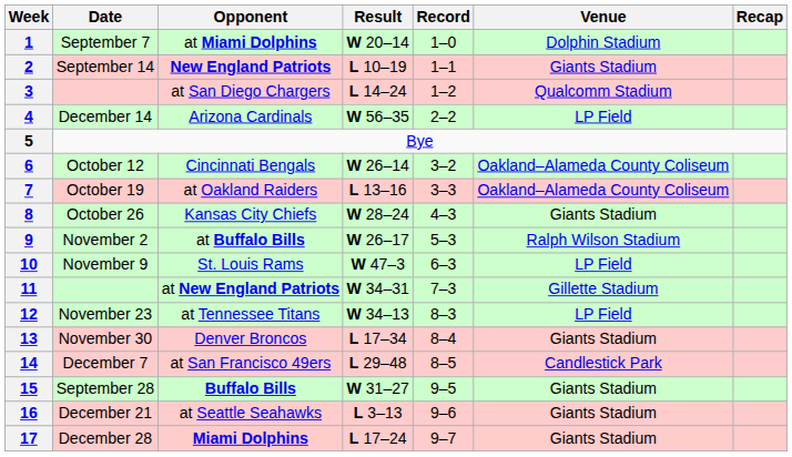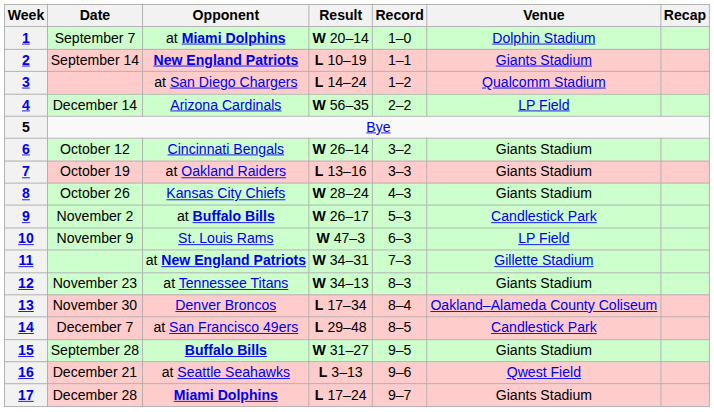6 | Venue: Oakland–Alameda County Coliseum -> Giants Stadium
7 | Venue: Oakland–Alameda County Coliseum -> Giants Stadium
9 | Venue: Ralph Wilson Stadium -> Candlestick Park
12 | Venue: LP Field -> Giants Stadium
13 | Venue: Giants Stadium -> Oakland–Alameda County Coliseum
16 | Venue: Giants Stadium -> Qwest Field
